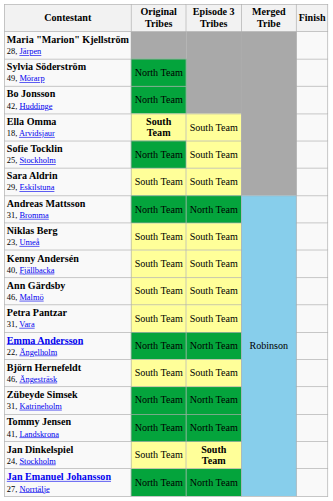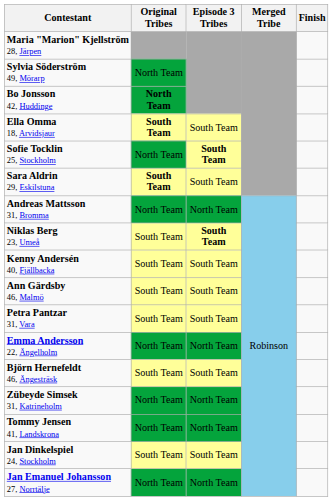Bo Jonsson 42, Huddinge | Original Tribes: normal -> bold
Sofie Tocklin 25, Stockholm | Episode 3 Tribes: normal -> bold
Sara Aldrin 29, Eskilstuna | Original Tribes: normal -> bold
Niklas Berg 23, Umeå | Episode 3 Tribes: normal -> bold
Jan Dinkelspiel 24, Stockholm | Episode 3 Tribes: bold -> normal
